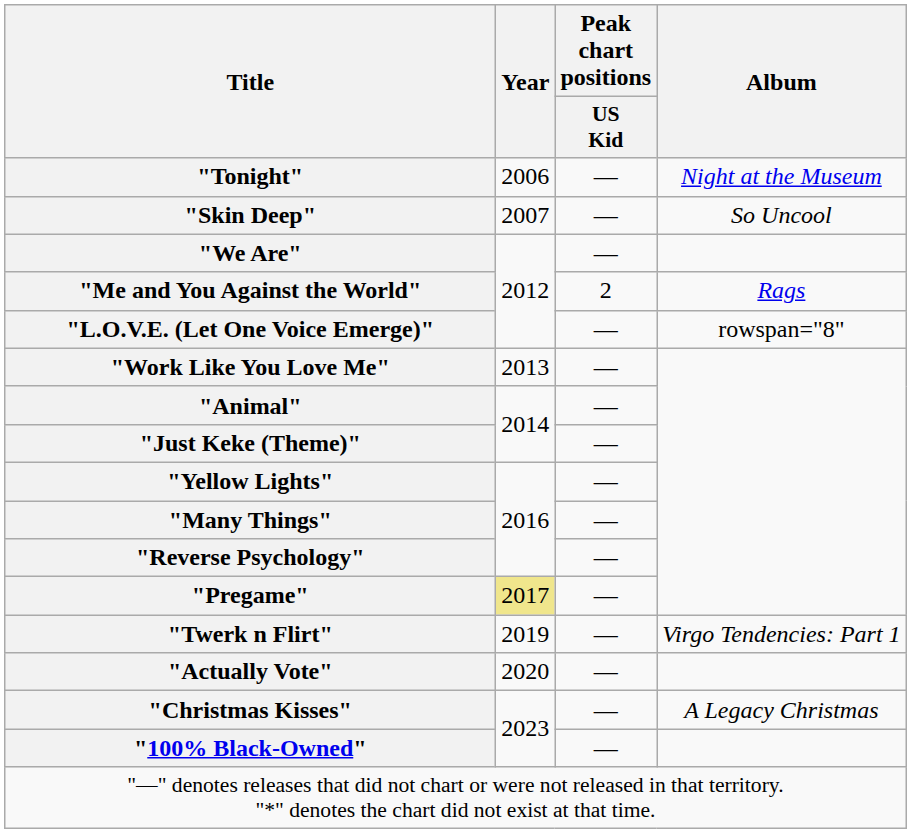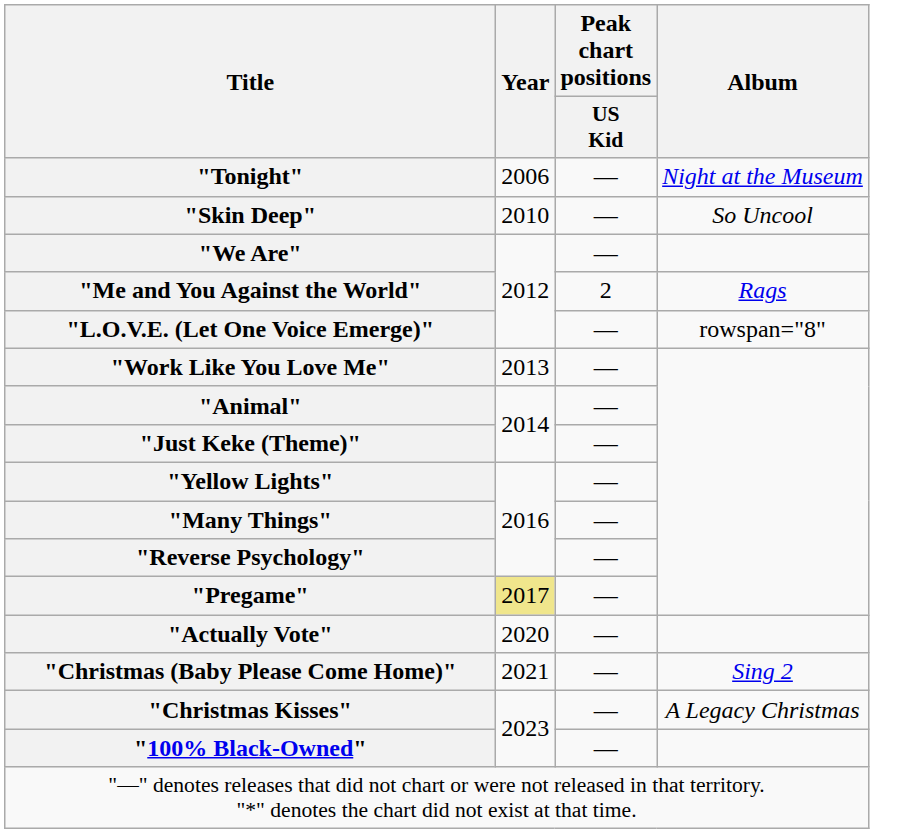"Skin Deep" | Year: 2007 -> 2010
- row: "Twerk n Flirt" | 2019 | — | Virgo Tendencies: Part 1
+ row: "Christmas (Baby Please Come Home)" | 2021 | — | Sing 2
